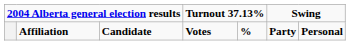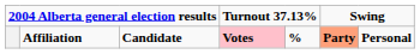Affiliation | column 4: no background -> pink background
Affiliation | column 6: no background -> lightsalmon background
